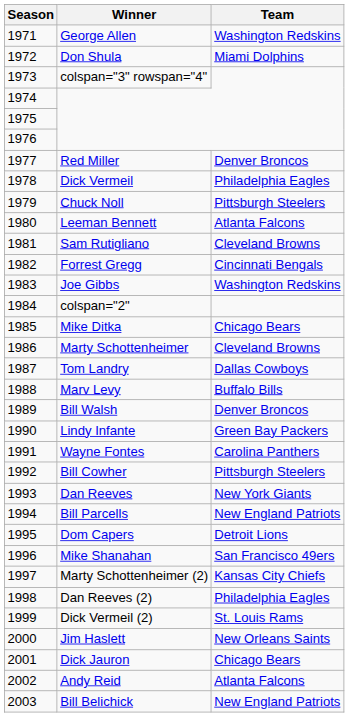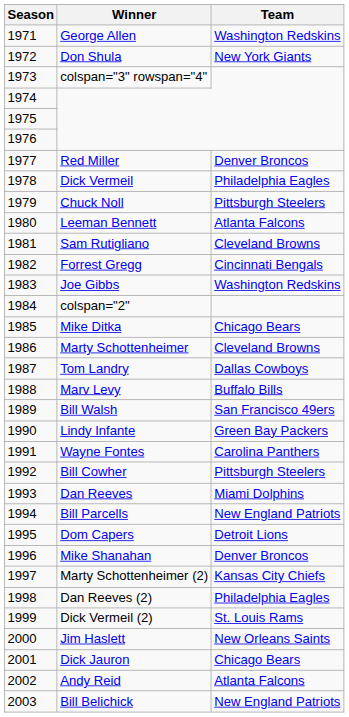Don Shula | Team: Miami Dolphins -> New York Giants
Bill Walsh | Team: Denver Broncos -> San Francisco 49ers
Dan Reeves | Team: New York Giants -> Miami Dolphins
Mike Shanahan | Team: San Francisco 49ers -> Denver Broncos
